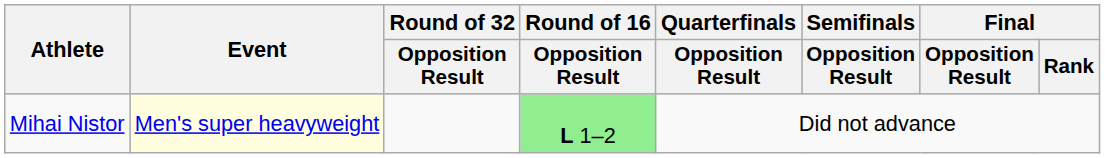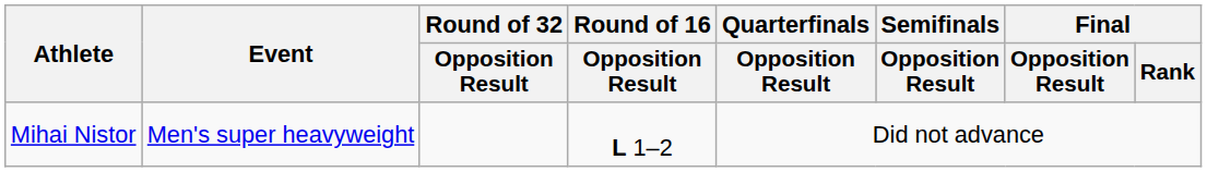Mihai Nistor | Event: lightyellow background -> no background
Mihai Nistor | Round of 16 / Opposition Result: lightgreen background -> no background
